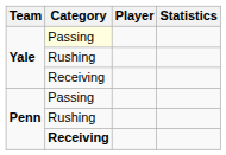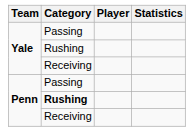Yale / Passing | Category: lightyellow background -> no background
Penn / Rushing | Category: normal -> bold
Penn / Receiving | Category: bold -> normal
